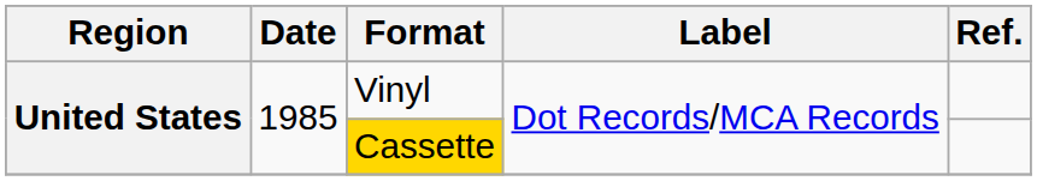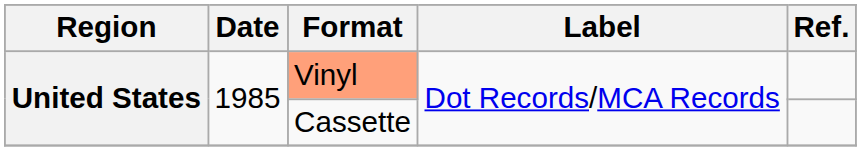Vinyl | Format: no background -> lightsalmon background
Cassette | Format: gold background -> no background
